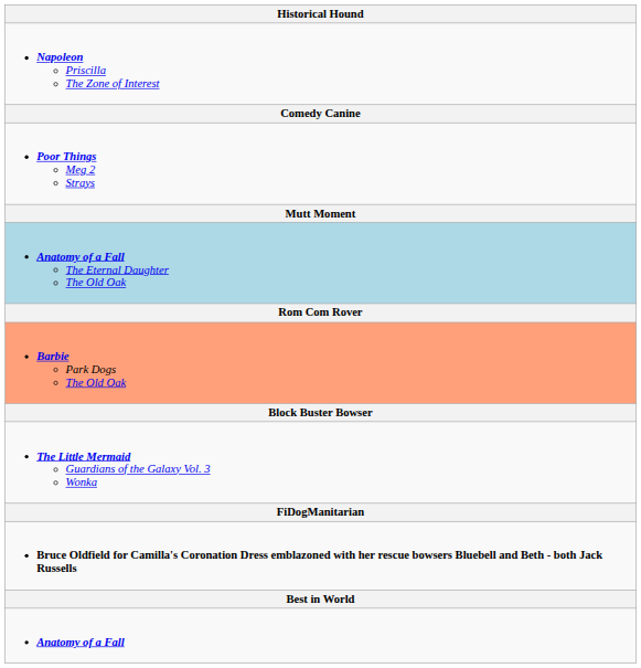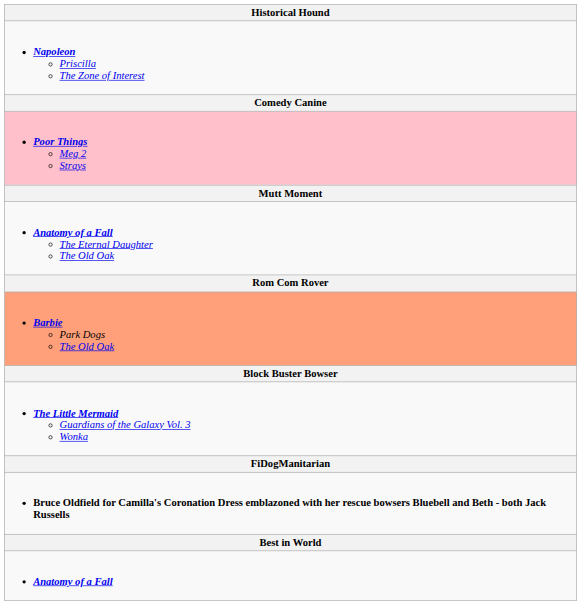row 4 | column 1: no background -> pink background
row 6 | column 1: lightblue background -> no background
